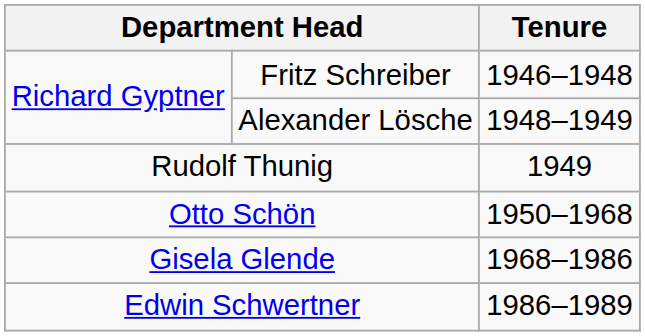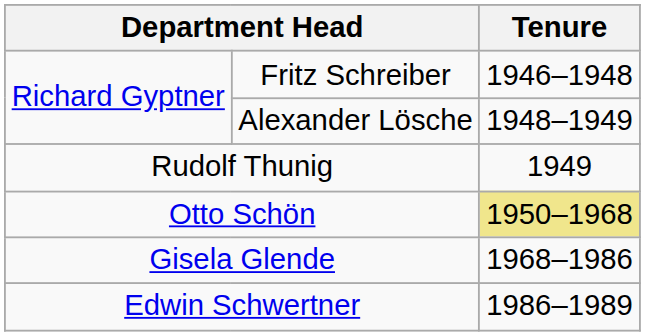Otto Schön | Tenure: no background -> khaki background
